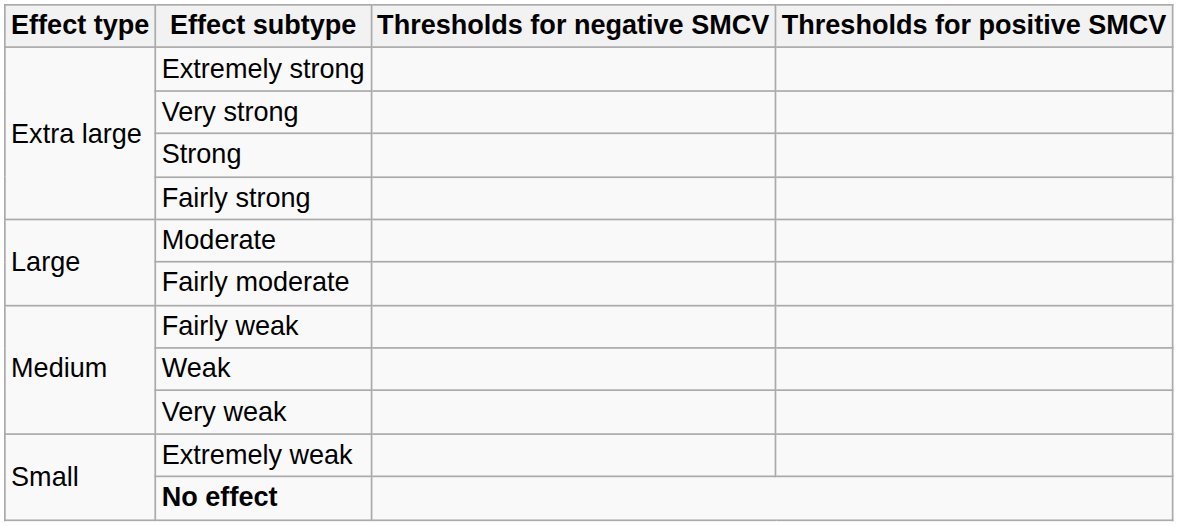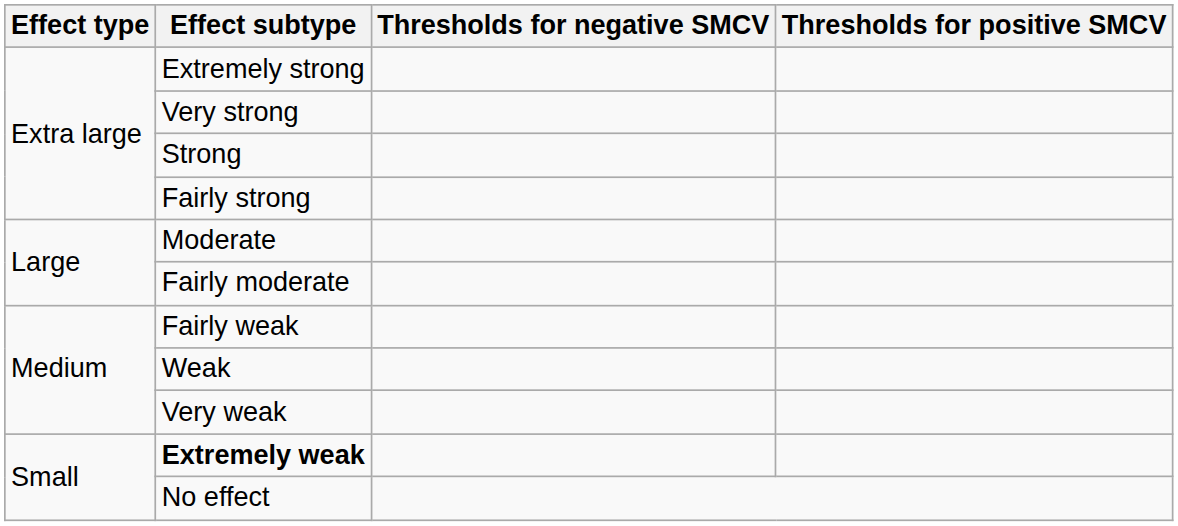Extremely weak | Effect subtype: normal -> bold
No effect | Effect subtype: bold -> normal
